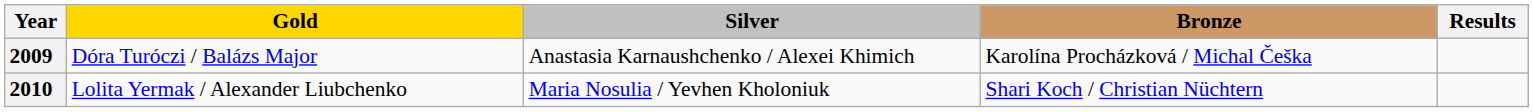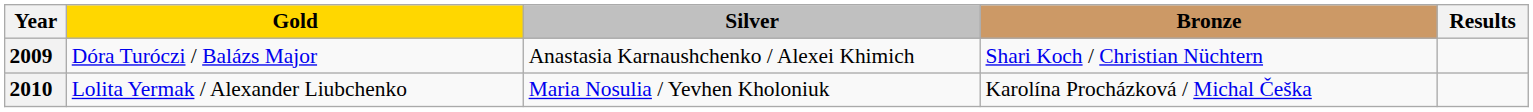2009 | Bronze: Karolína Procházková / Michal Češka -> Shari Koch / Christian Nüchtern
2010 | Bronze: Shari Koch / Christian Nüchtern -> Karolína Procházková / Michal Češka
